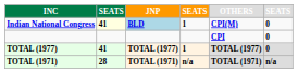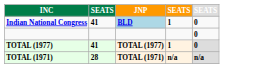- column: OTHERS | CPI(M) | CPI | TOTAL (1977) | TOTAL (1971)
Indian National Congress | column 2: lightyellow background -> no background
